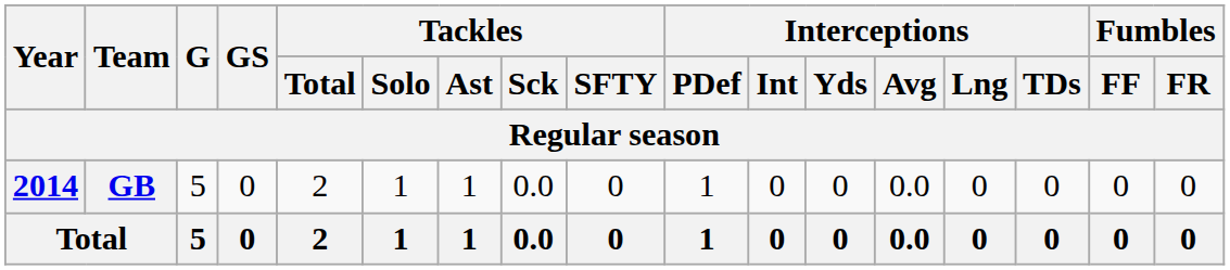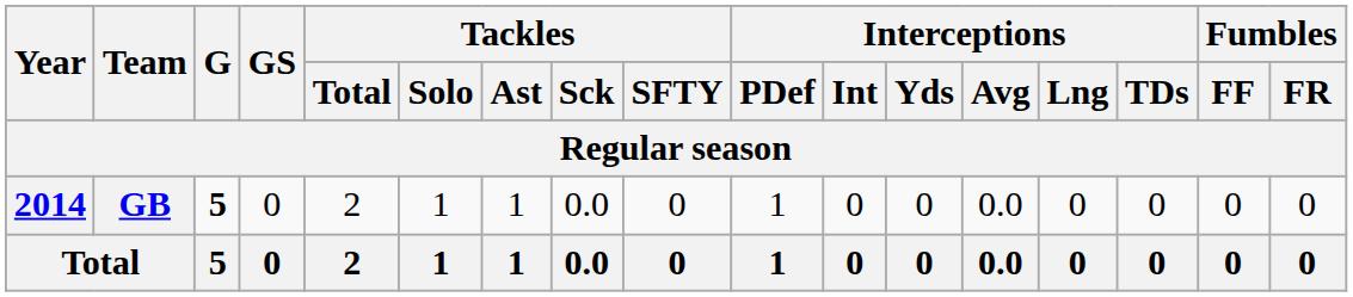GB | G: normal -> bold
